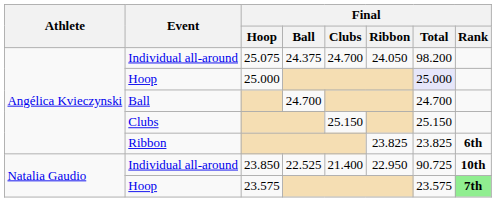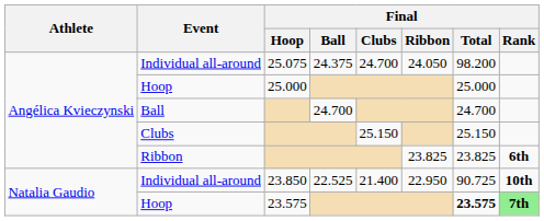Hoop / 25.000 | Final / Total: lavender background -> no background
Hoop / 23.575 | Final / Total: normal -> bold
